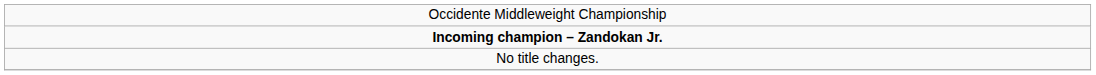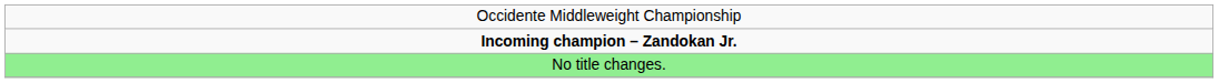No title changes. | column 1: no background -> lightgreen background
